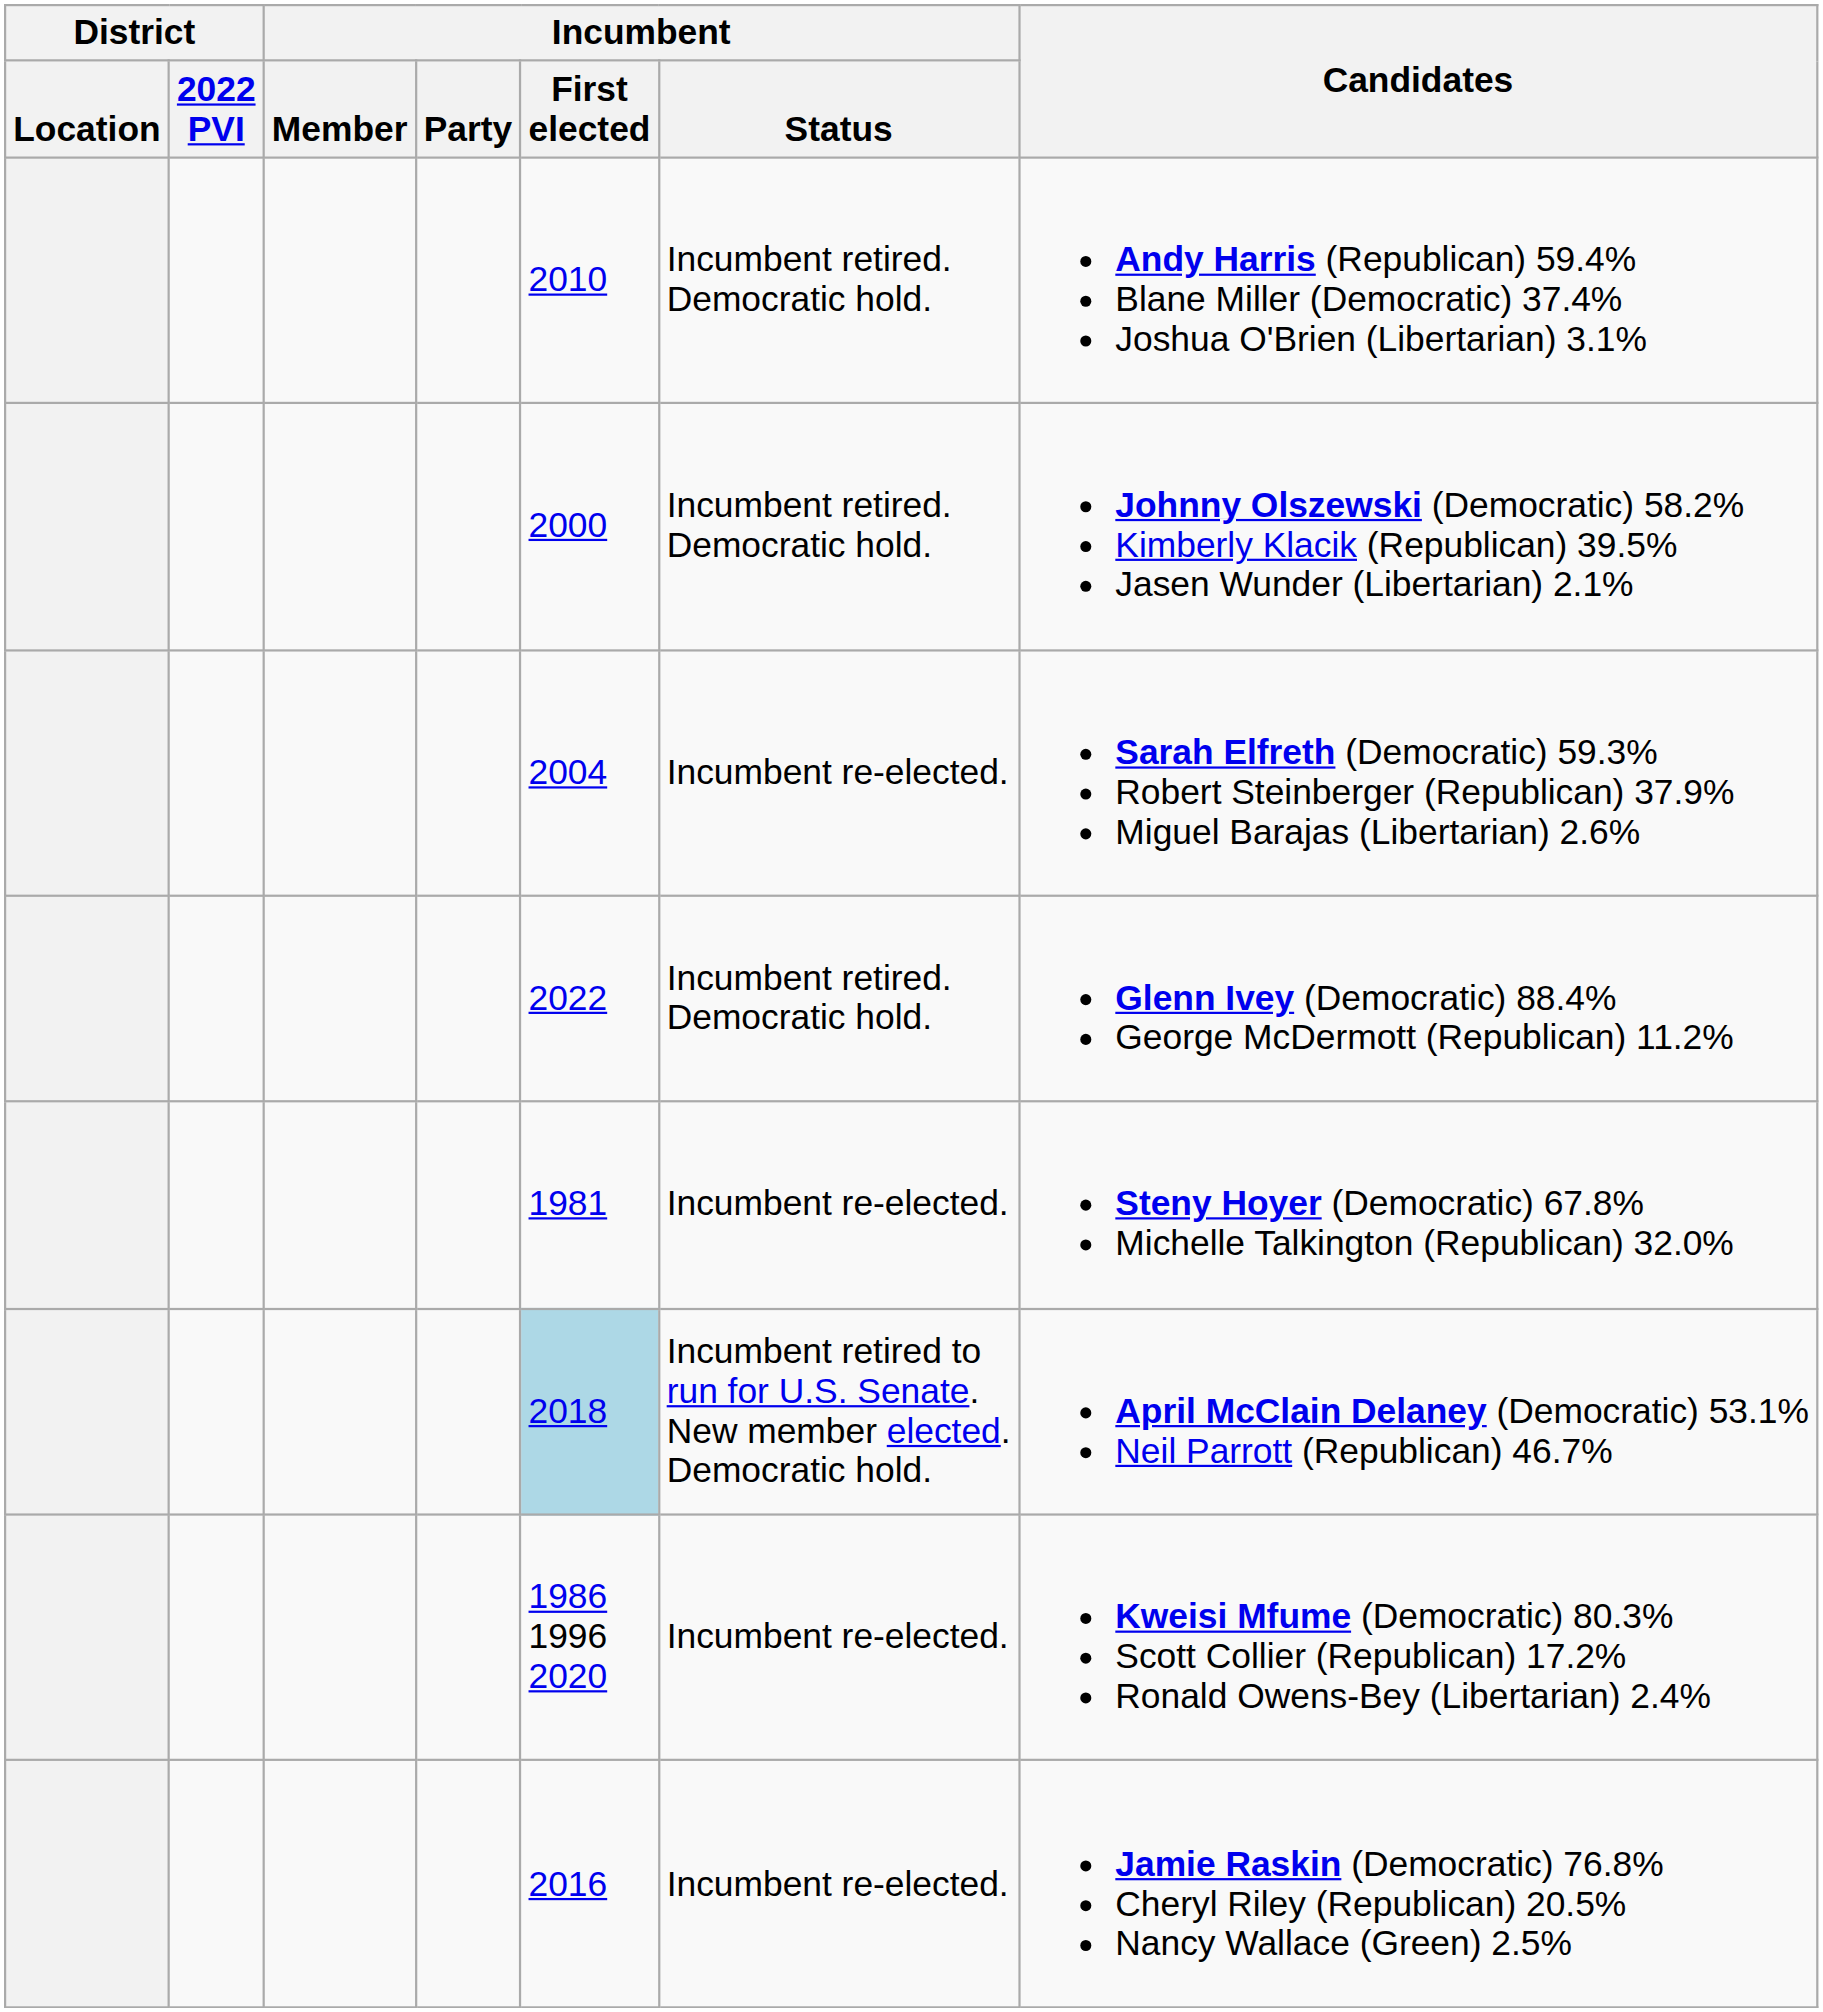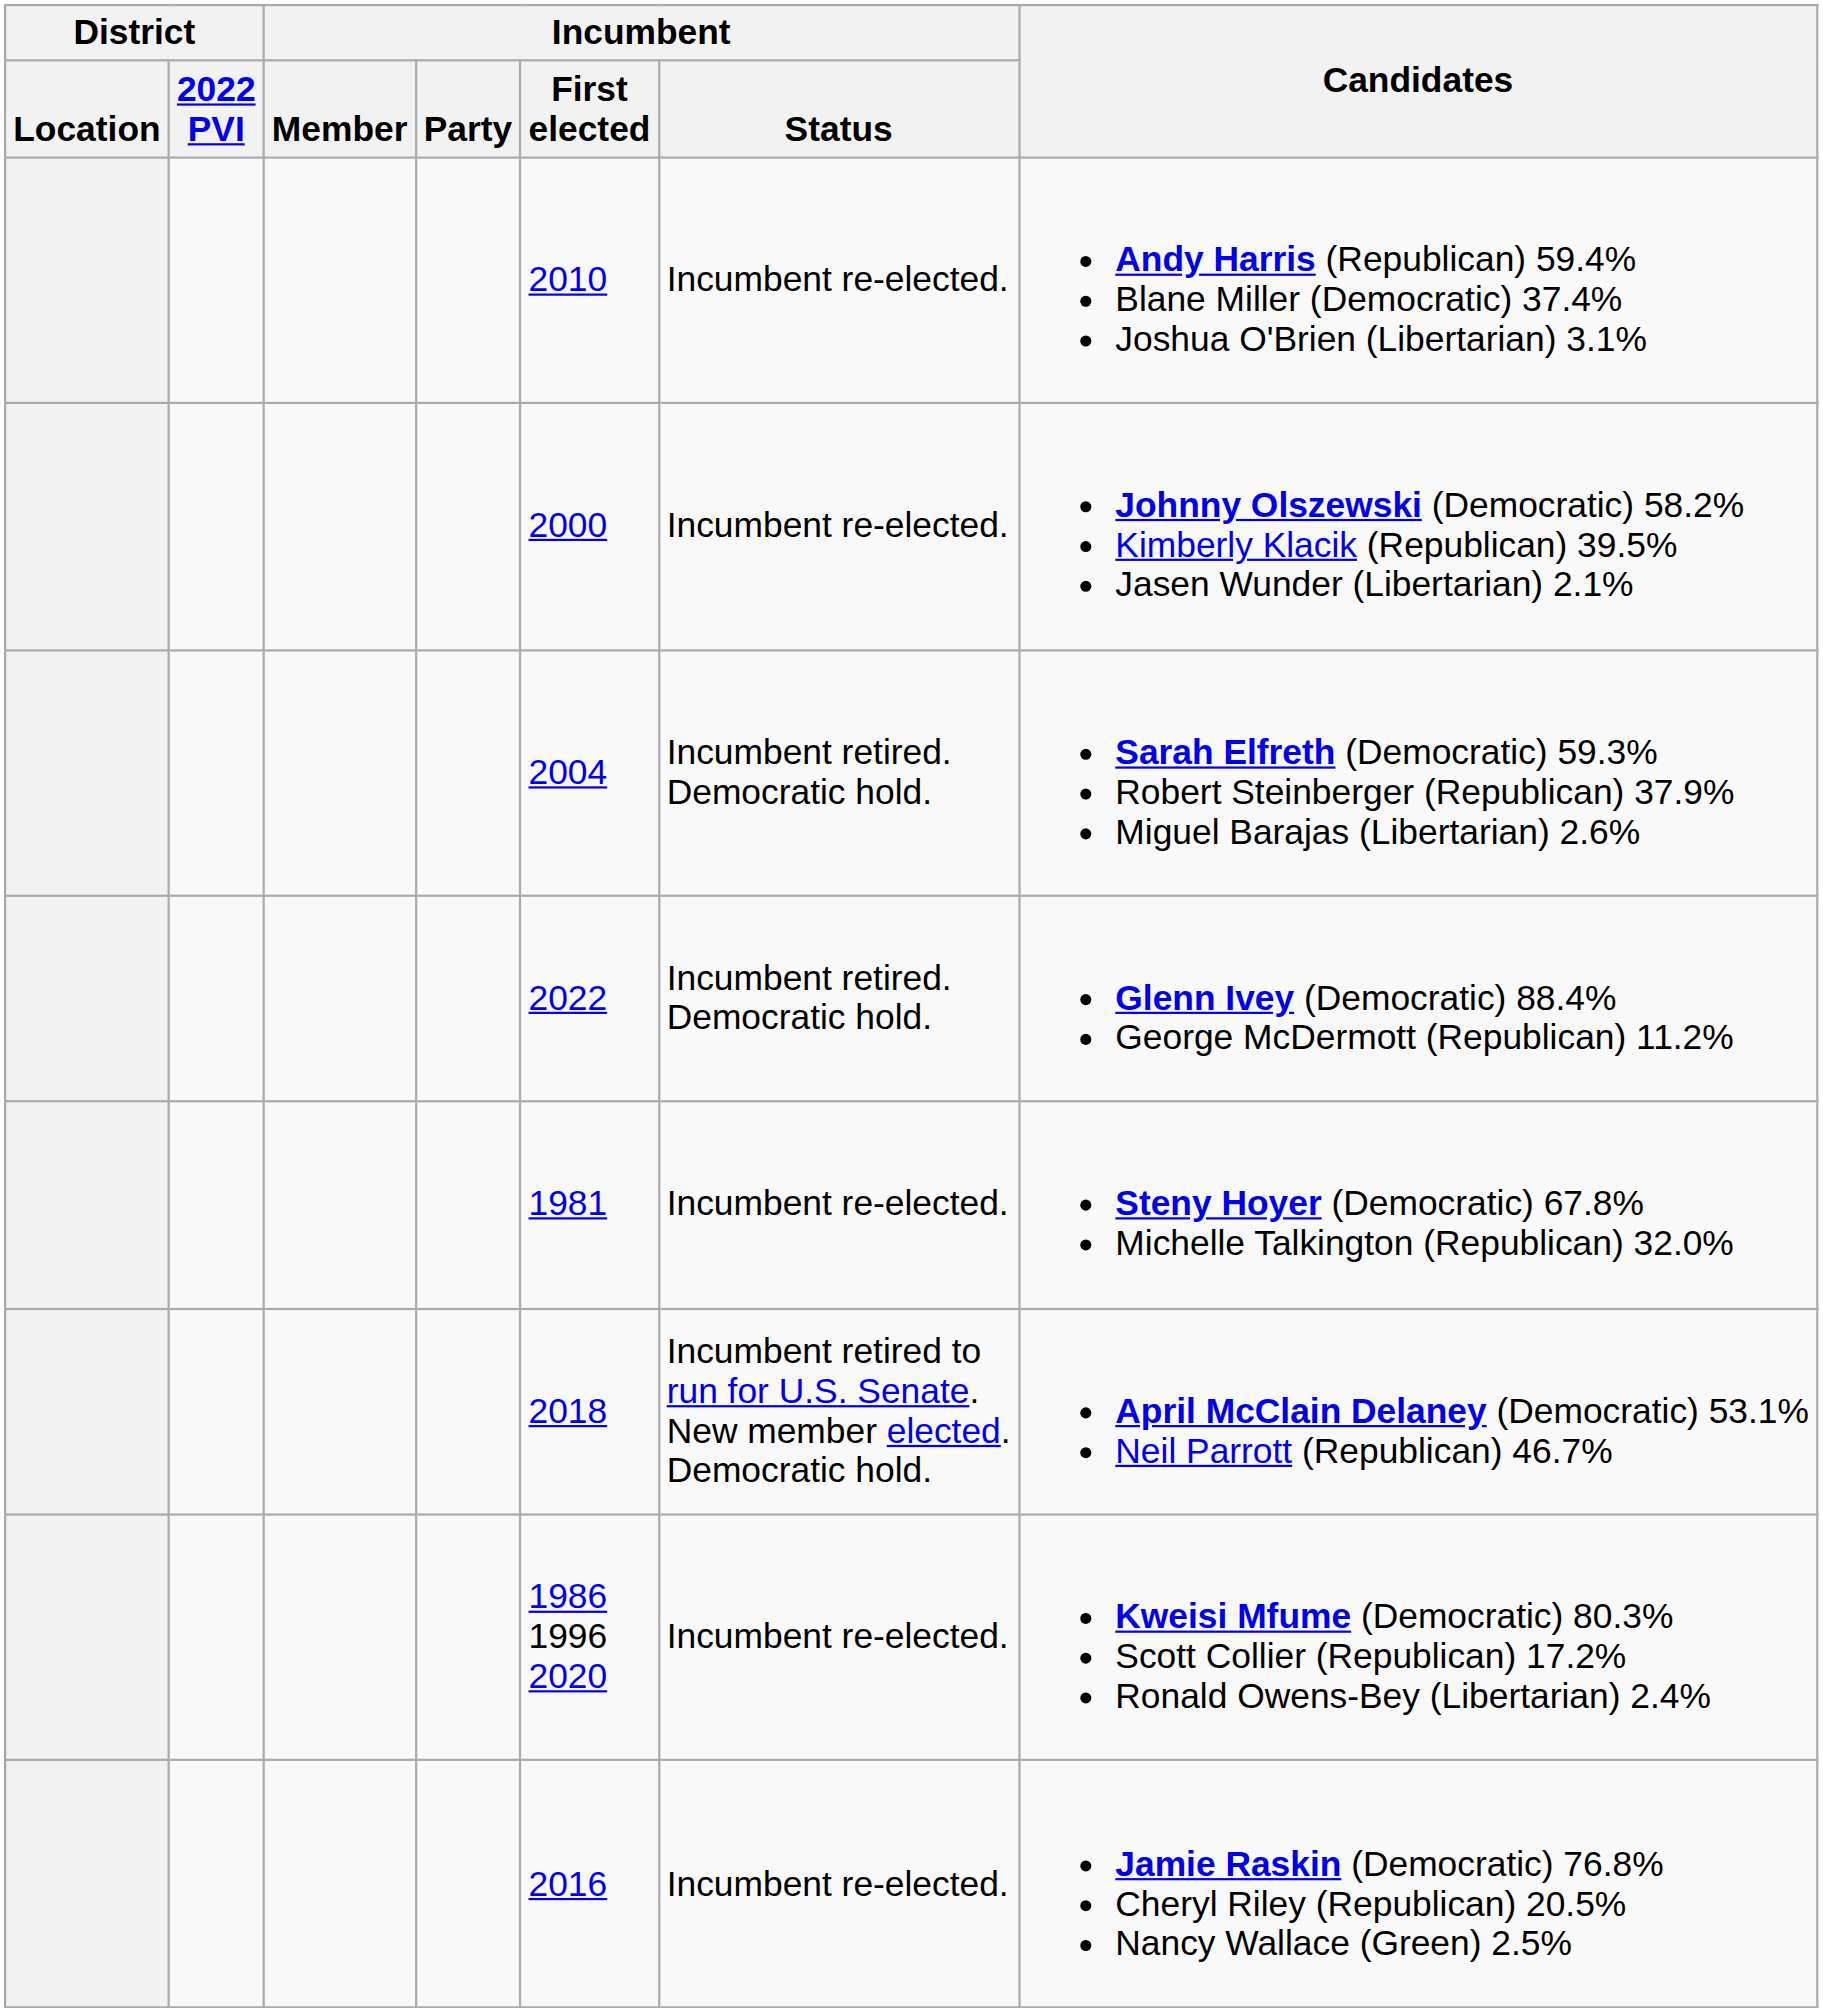row 3 | Incumbent / Status: Incumbent retired. Democratic hold. -> Incumbent re-elected.
row 4 | Incumbent / Status: Incumbent retired. Democratic hold. -> Incumbent re-elected.
row 5 | Incumbent / Status: Incumbent re-elected. -> Incumbent retired. Democratic hold.
row 8 | Incumbent / First elected: lightblue background -> no background
